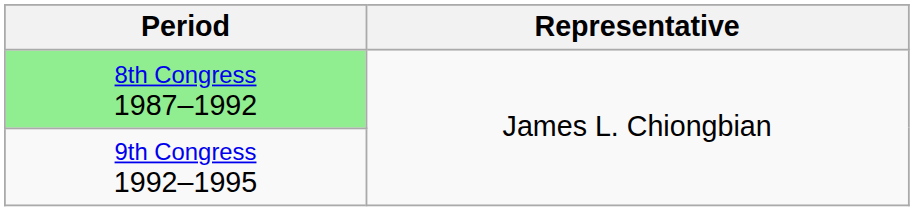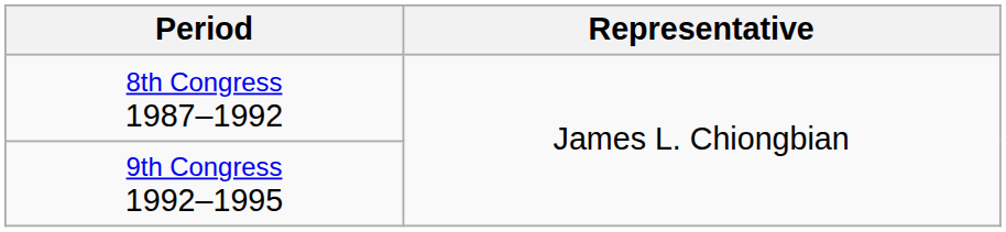8th Congress 1987–1992 | Period: lightgreen background -> no background
